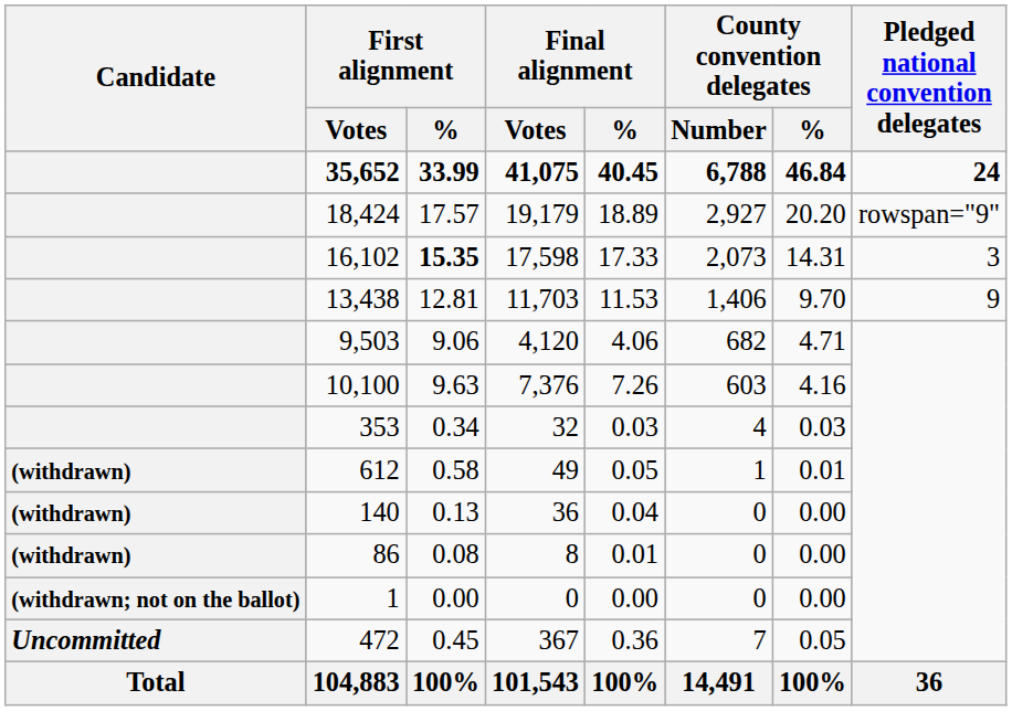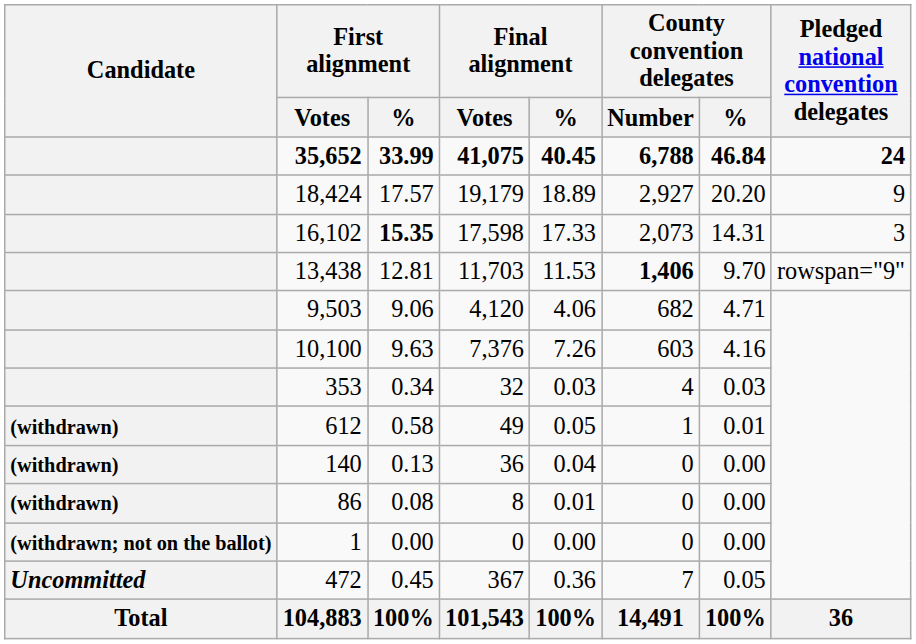18,424 | Pledged national convention delegates: rowspan="9" -> 9
13,438 | County convention delegates / Number: normal -> bold
13,438 | Pledged national convention delegates: 9 -> rowspan="9"
